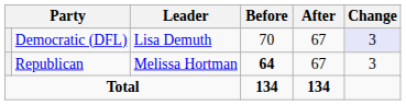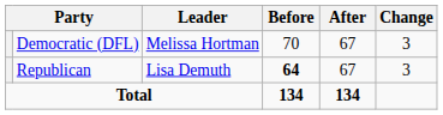Democratic (DFL) | Leader: Lisa Demuth -> Melissa Hortman
Democratic (DFL) | Change: lavender background -> no background
Republican | Leader: Melissa Hortman -> Lisa Demuth
